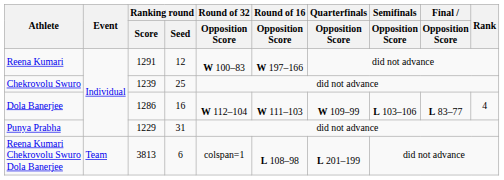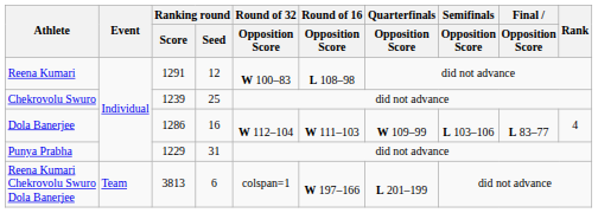Reena Kumari | Round of 16 / Opposition Score: W 197–166 -> L 108–98
Reena Kumari Chekrovolu Swuro Dola Banerjee | Round of 16 / Opposition Score: L 108–98 -> W 197–166
